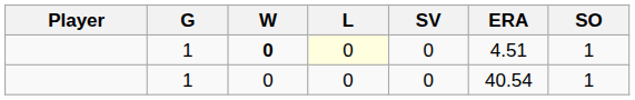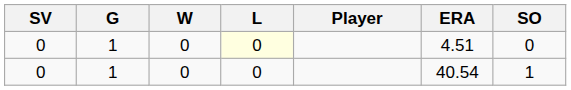columns swapped: Player <-> SV
row 2 | W: bold -> normal
row 2 | SO: 1 -> 0
